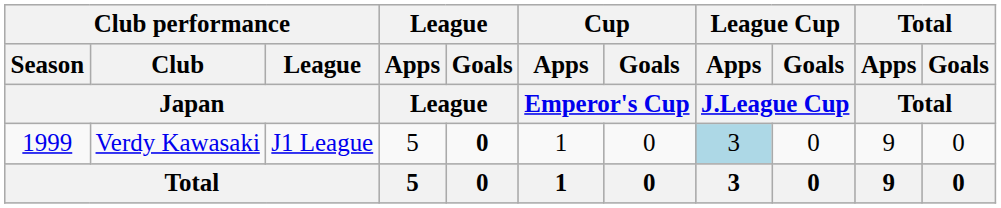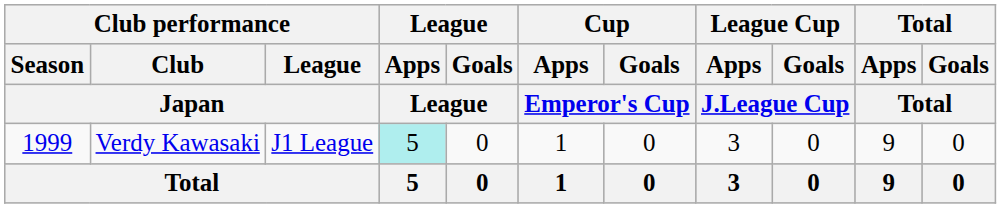Verdy Kawasaki | League / Apps / League: no background -> paleturquoise background
Verdy Kawasaki | League / Goals / League: bold -> normal
Verdy Kawasaki | League Cup / Apps / J.League Cup: lightblue background -> no background
